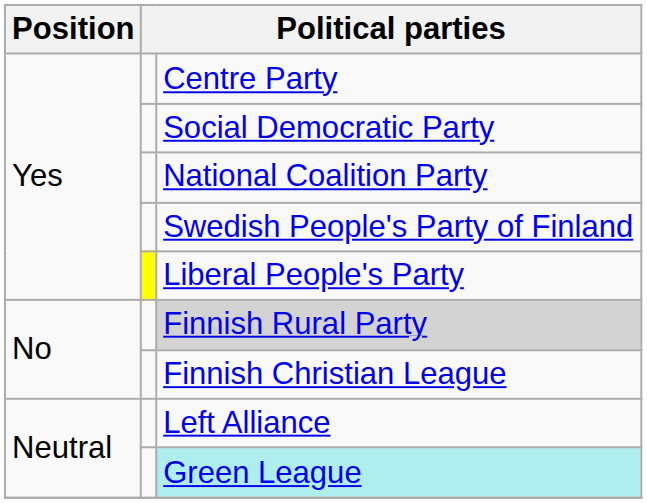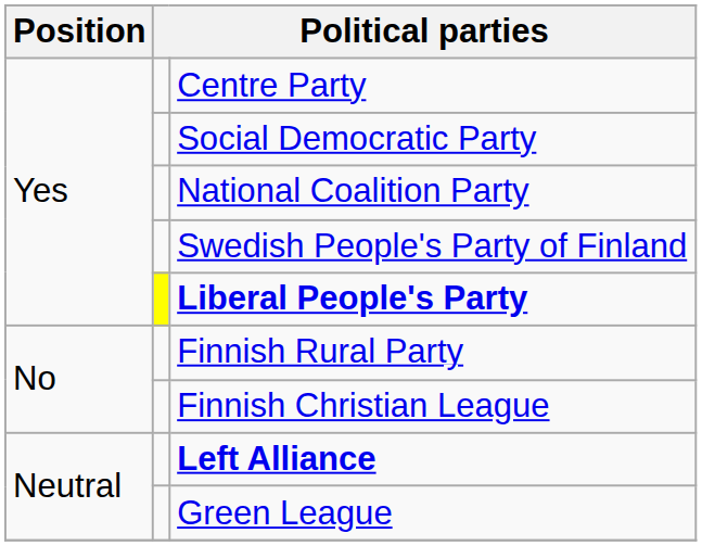Liberal People's Party | column 3: normal -> bold
Finnish Rural Party | column 3: lightgrey background -> no background
Left Alliance | column 3: normal -> bold
Green League | column 3: paleturquoise background -> no background
